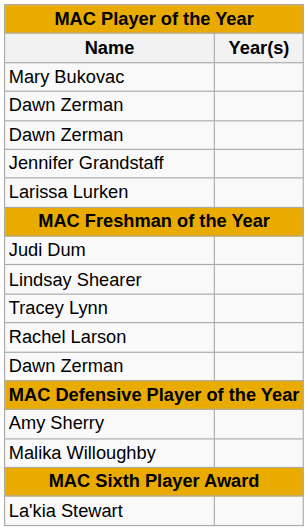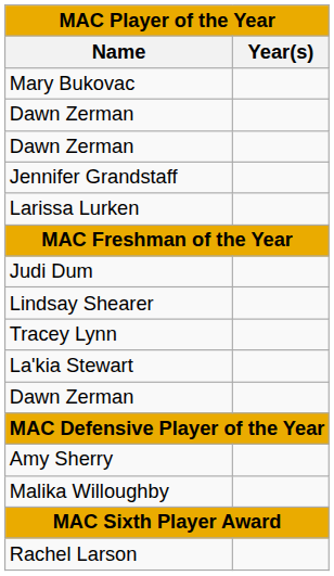row 12 | Name: Rachel Larson -> La'kia Stewart
row 18 | Name: La'kia Stewart -> Rachel Larson
